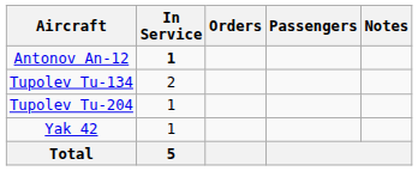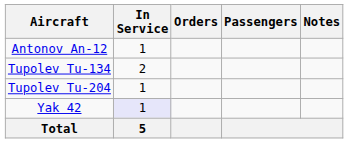Antonov An-12 | In Service: bold -> normal
Yak 42 | In Service: no background -> lavender background
